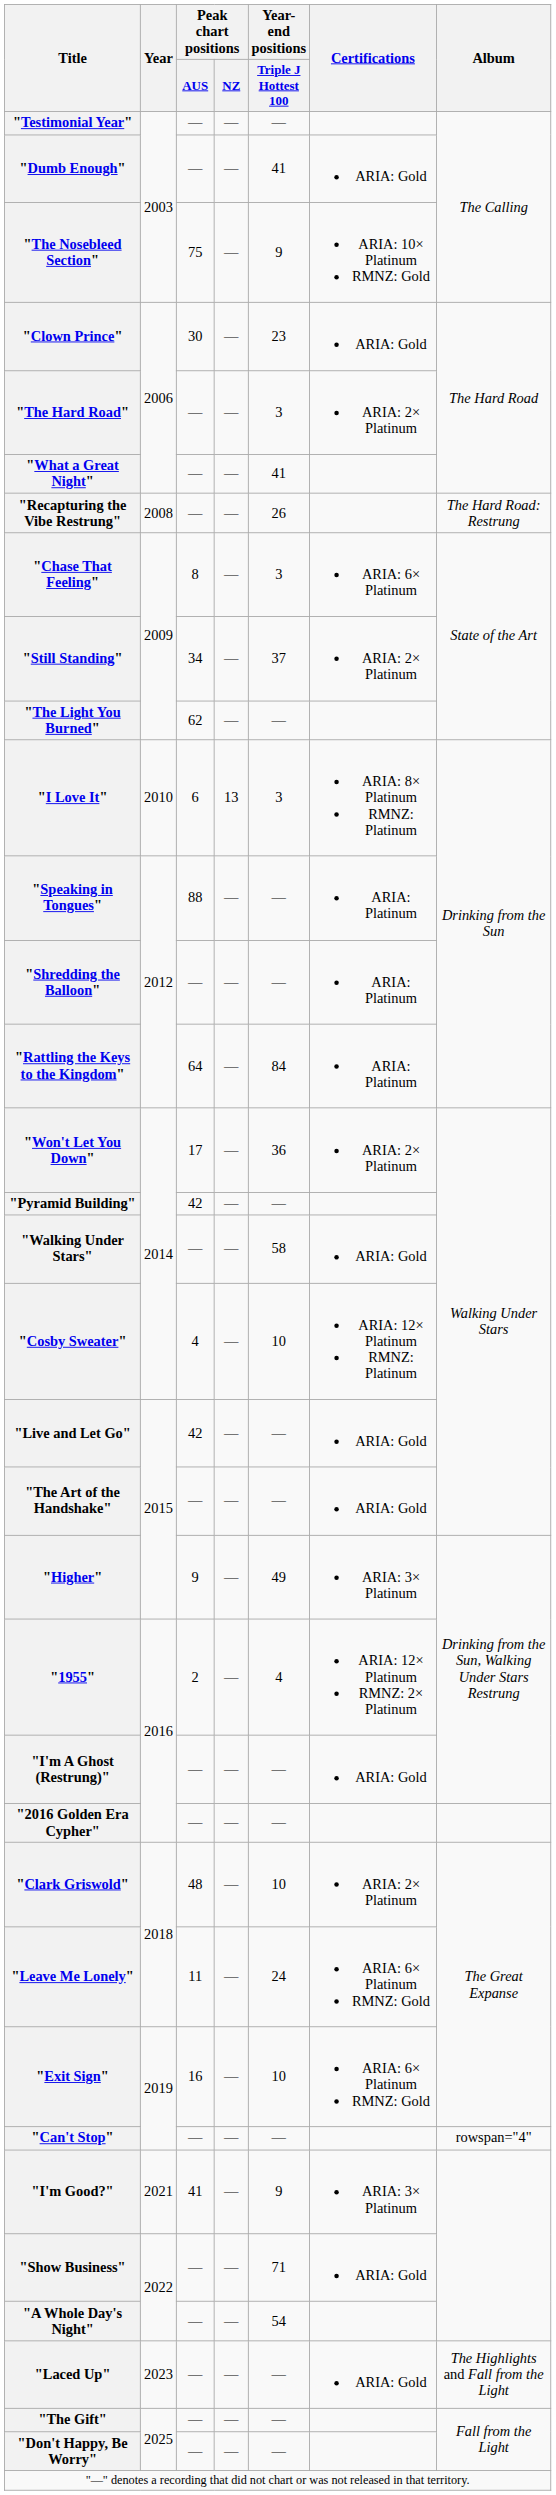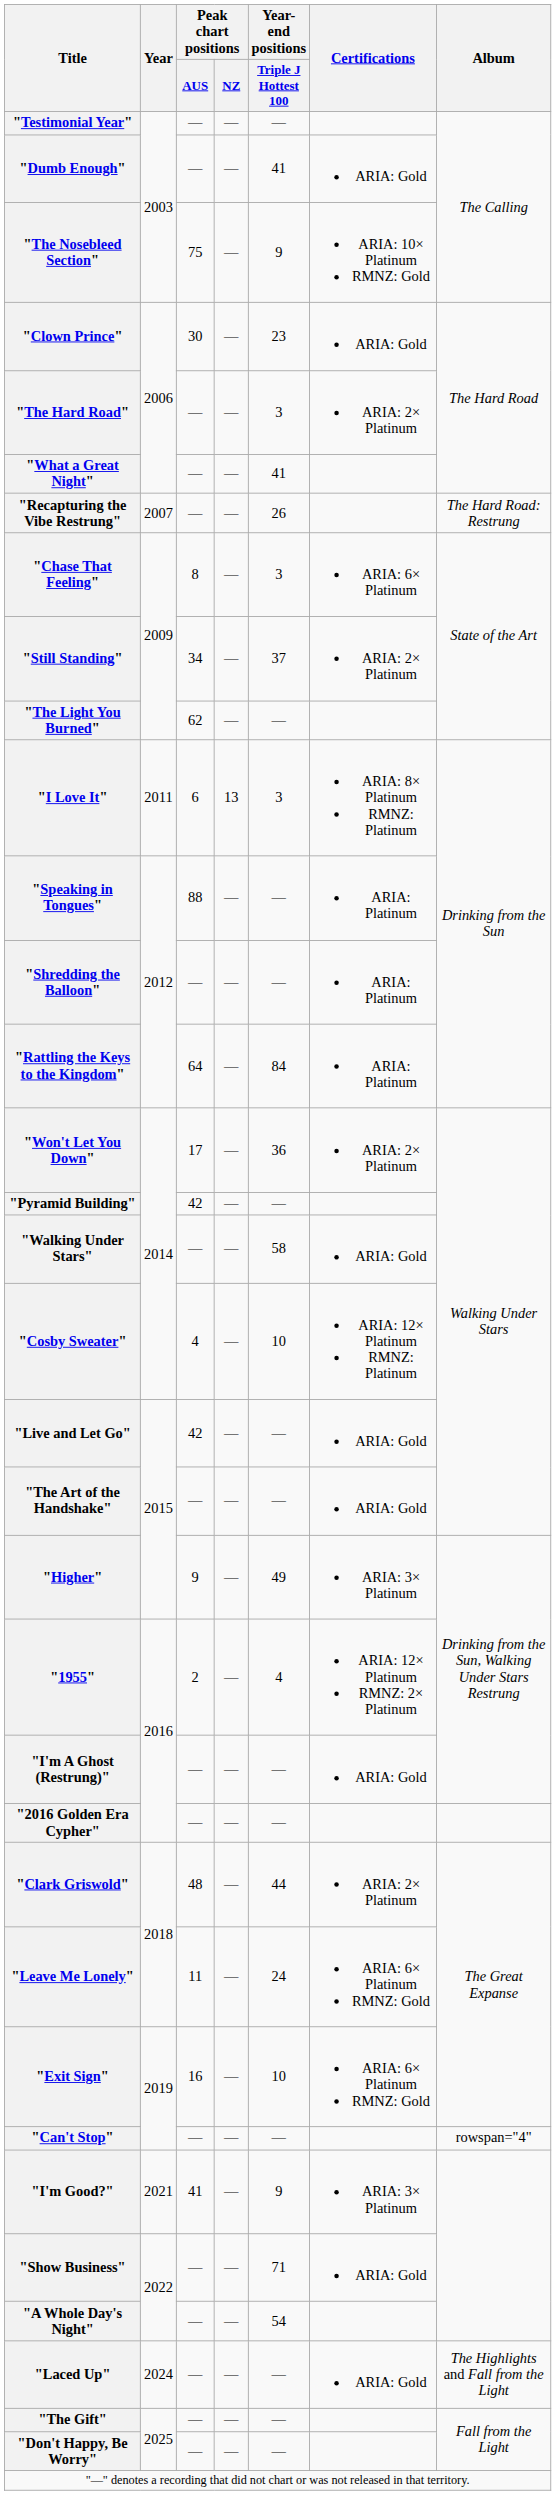"Recapturing the Vibe Restrung" | Year: 2008 -> 2007
"I Love It" | Year: 2010 -> 2011
"Clark Griswold" | Year-end positions / Triple J Hottest 100: 10 -> 44
"Laced Up" | Year: 2023 -> 2024
